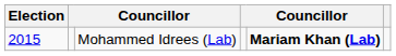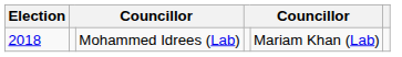Mohammed Idrees (Lab) | Election: 2015 -> 2018
Mohammed Idrees (Lab) | column 5: bold -> normal
